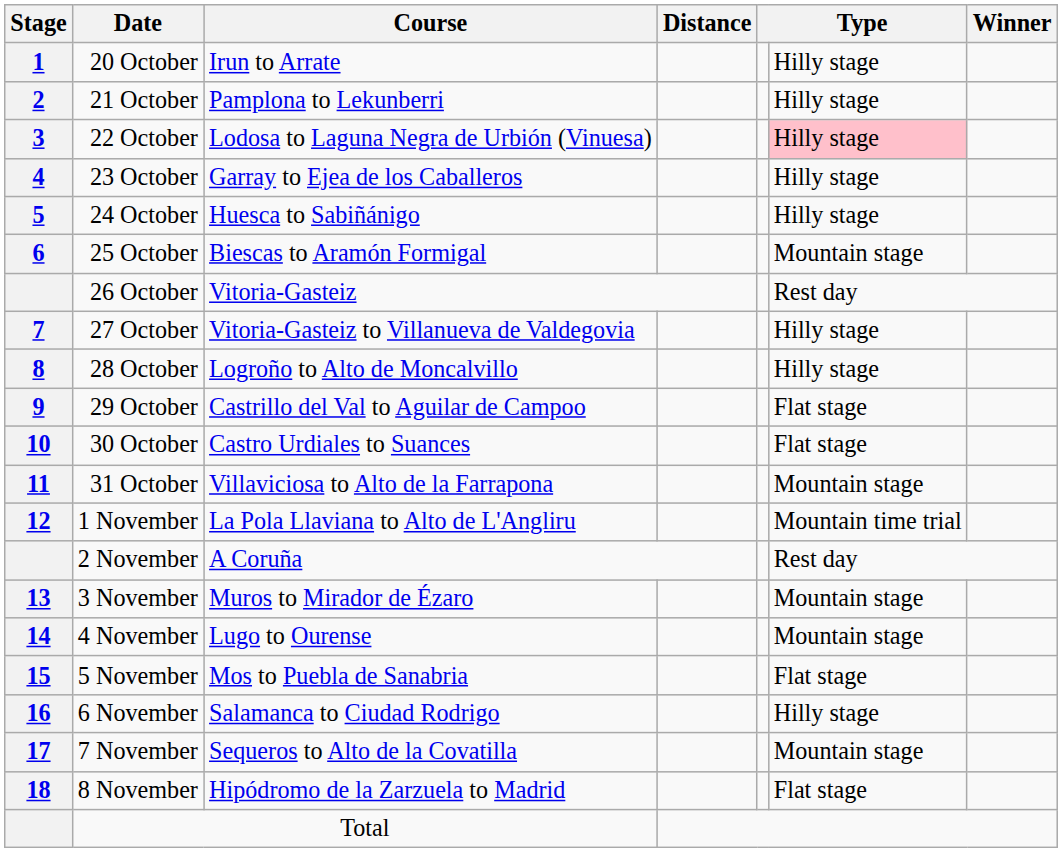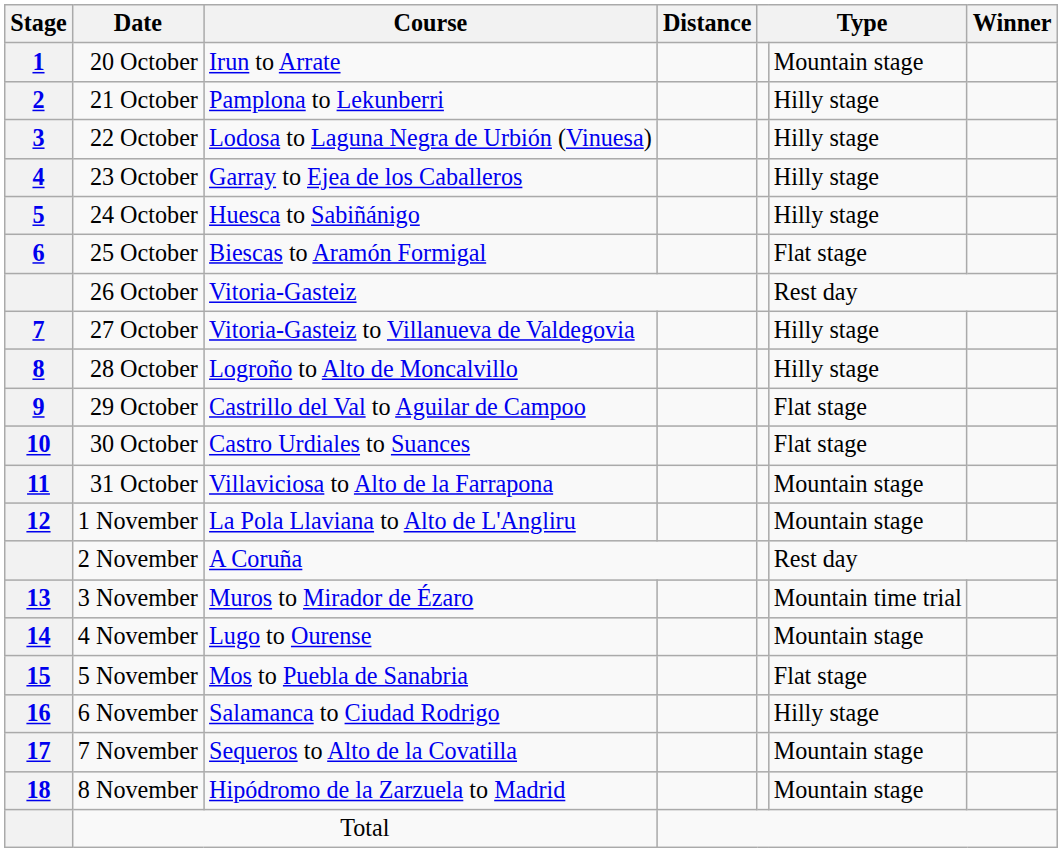20 October | column 6: Hilly stage -> Mountain stage
22 October | column 6: pink background -> no background
25 October | column 6: Mountain stage -> Flat stage
1 November | column 6: Mountain time trial -> Mountain stage
3 November | column 6: Mountain stage -> Mountain time trial
8 November | column 6: Flat stage -> Mountain stage
